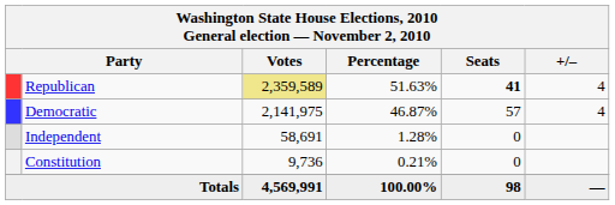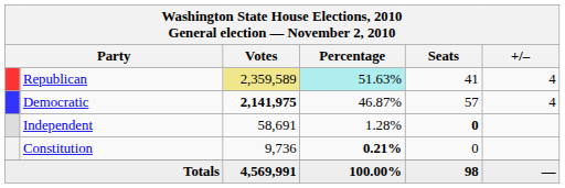Republican | Percentage: no background -> paleturquoise background
Republican | Seats: bold -> normal
Democratic | Votes: normal -> bold
Independent | Seats: normal -> bold
Constitution | Percentage: normal -> bold
